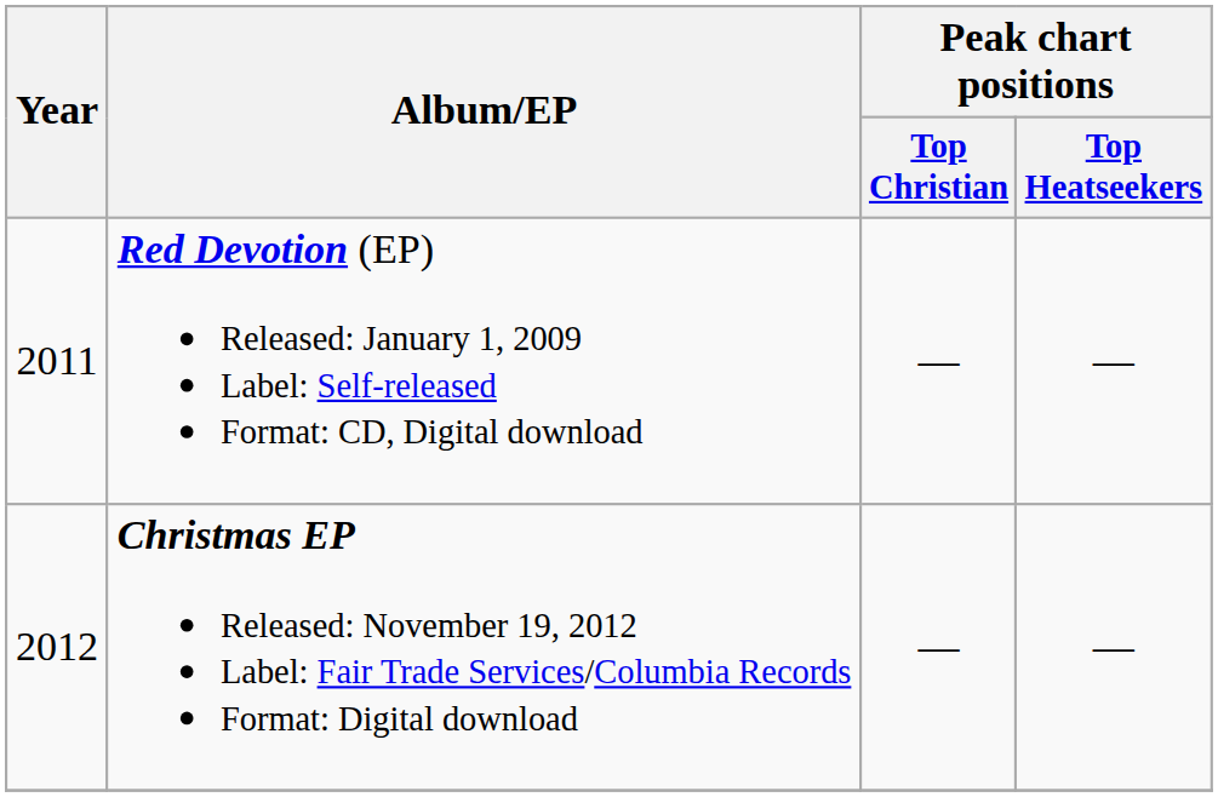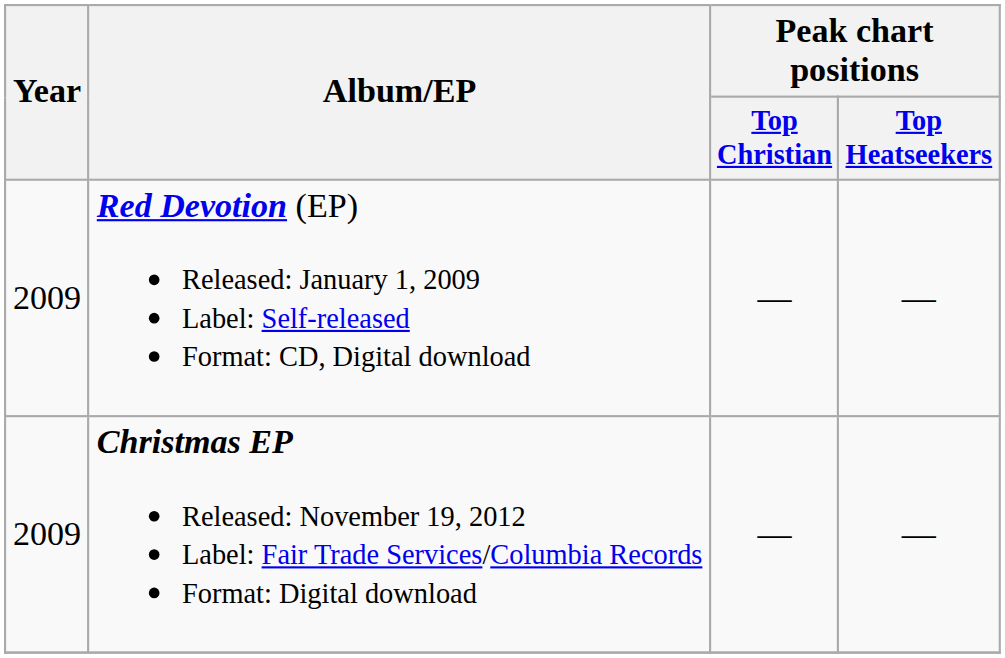row 3 | Year: 2011 -> 2009
row 4 | Year: 2012 -> 2009
